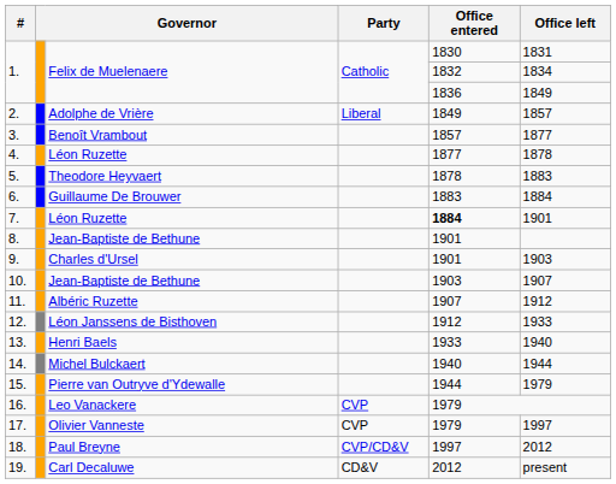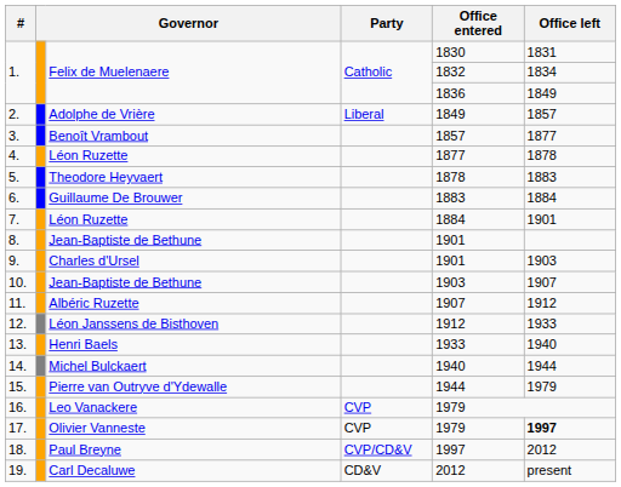7. | Office entered: bold -> normal
17. | Office left: normal -> bold
